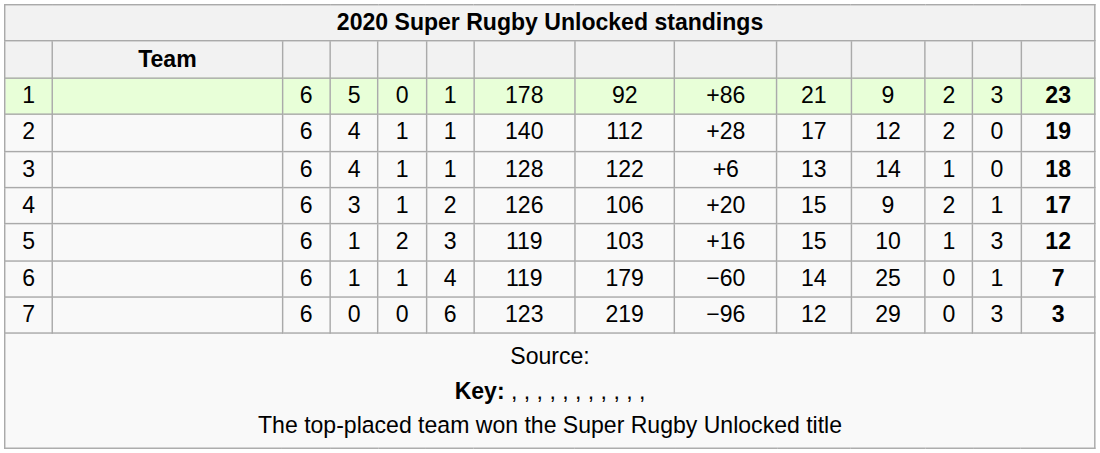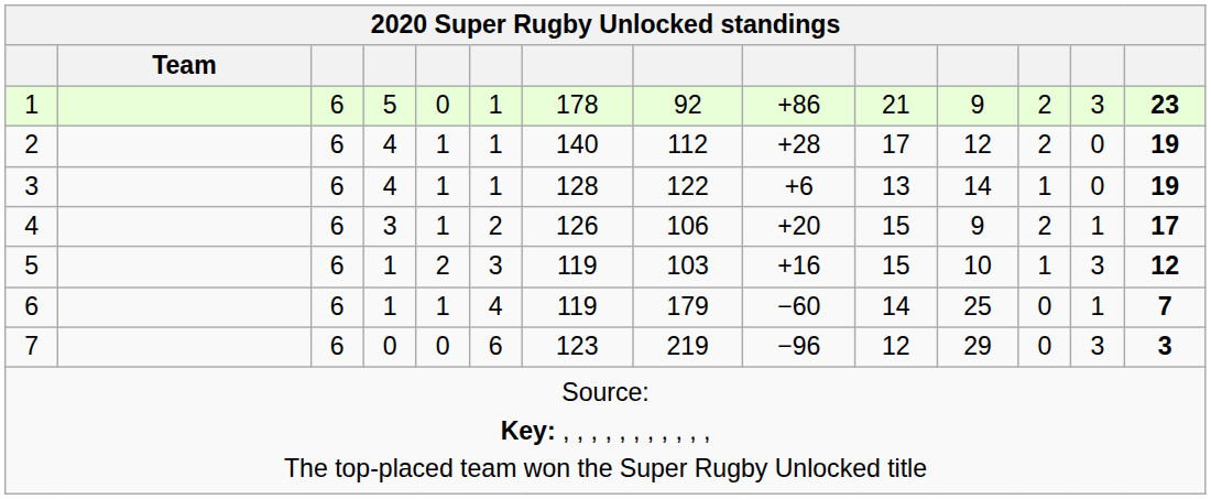row 5 | column 14: 18 -> 19
